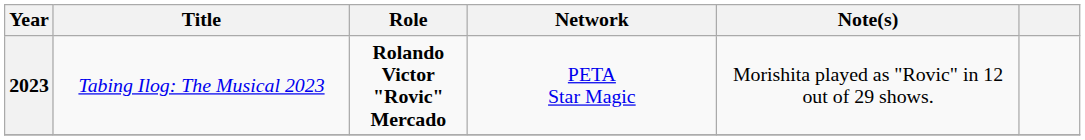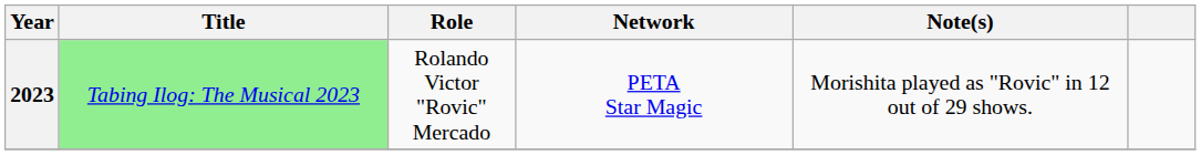2023 | Title: no background -> lightgreen background
2023 | Role: bold -> normal
